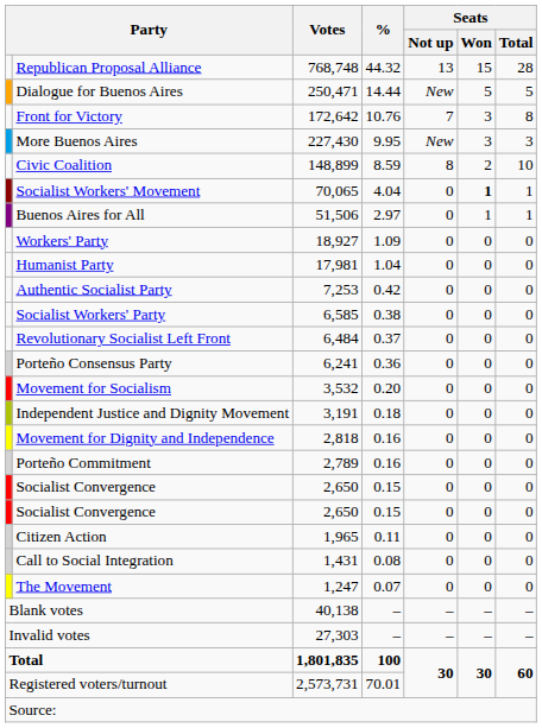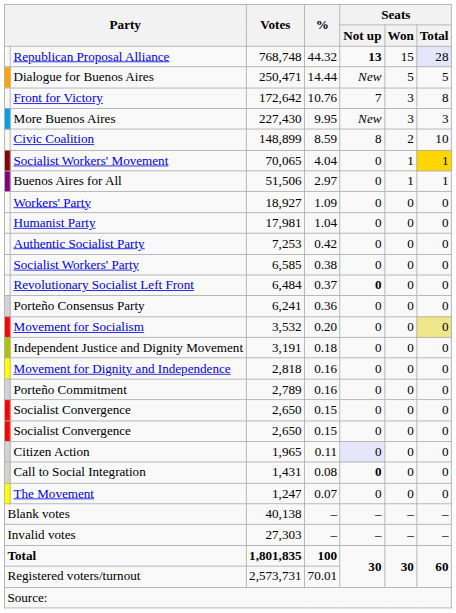Republican Proposal Alliance | Seats / Not up: normal -> bold
Republican Proposal Alliance | Seats / Total: no background -> lavender background
Socialist Workers' Movement | Seats / Won: bold -> normal
Socialist Workers' Movement | Seats / Total: no background -> gold background
Revolutionary Socialist Left Front | Seats / Not up: normal -> bold
Movement for Socialism | Seats / Total: no background -> khaki background
Citizen Action | Seats / Not up: no background -> lavender background
Call to Social Integration | Seats / Not up: normal -> bold
